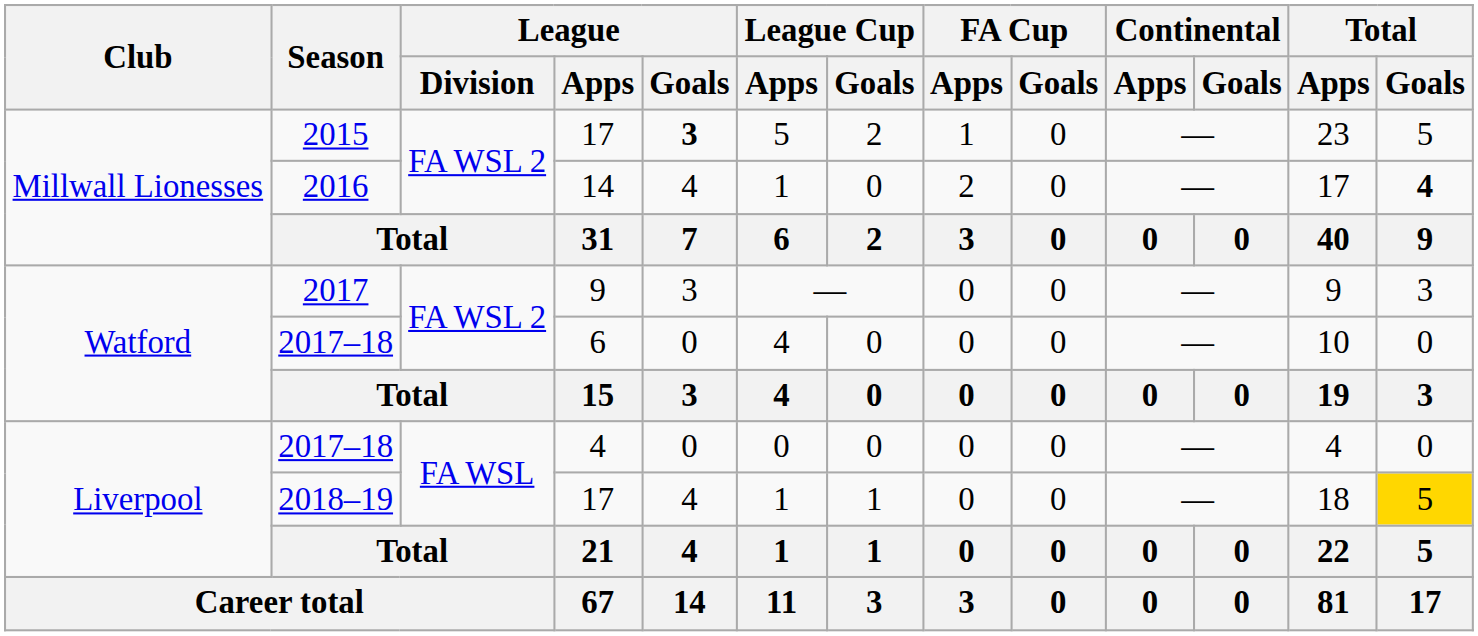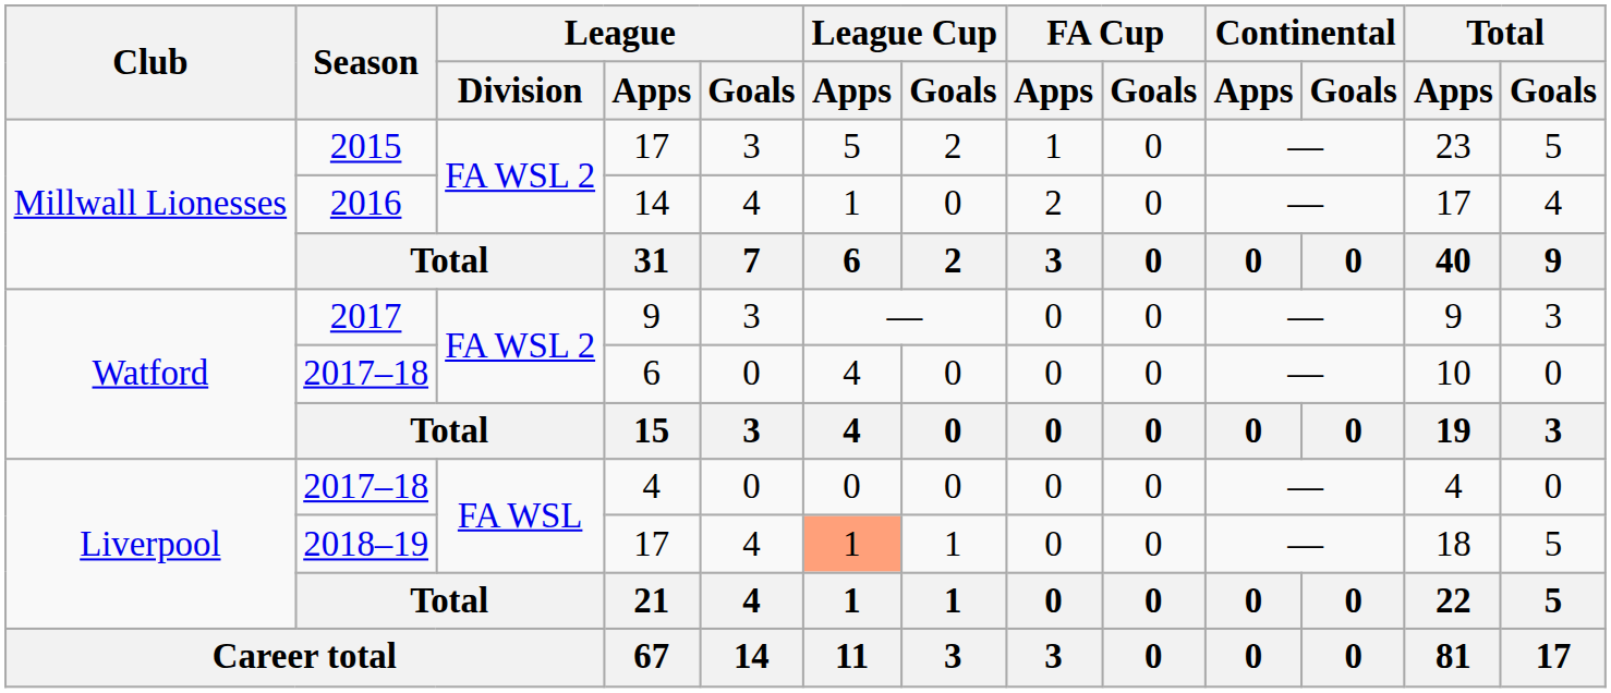2015 | League / Goals: bold -> normal
2016 | Total / Goals: bold -> normal
2018–19 | League Cup / Apps: no background -> lightsalmon background
2018–19 | Total / Goals: gold background -> no background
